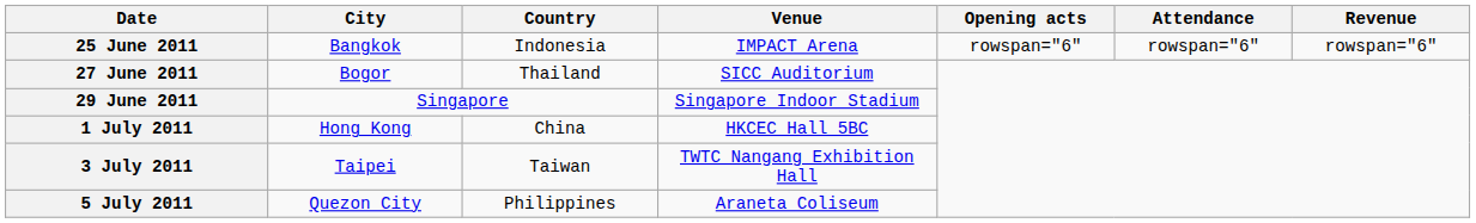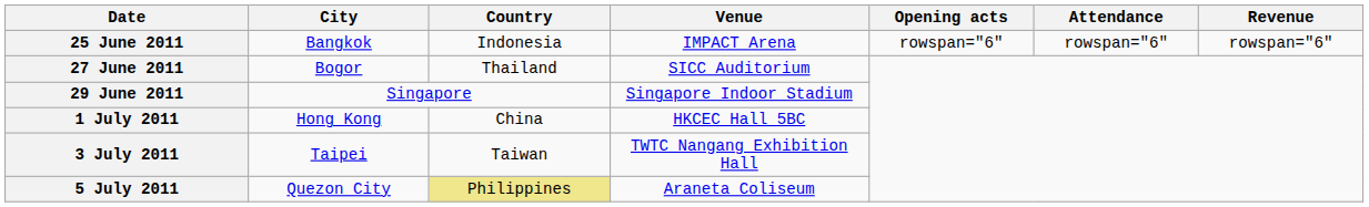5 July 2011 | Country: no background -> khaki background
